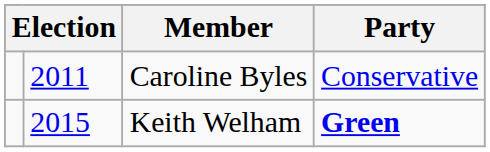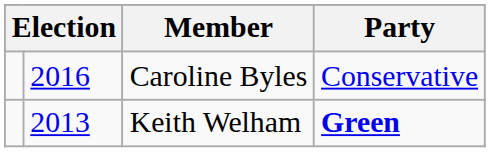Caroline Byles | column 2: 2011 -> 2016
Keith Welham | column 2: 2015 -> 2013
